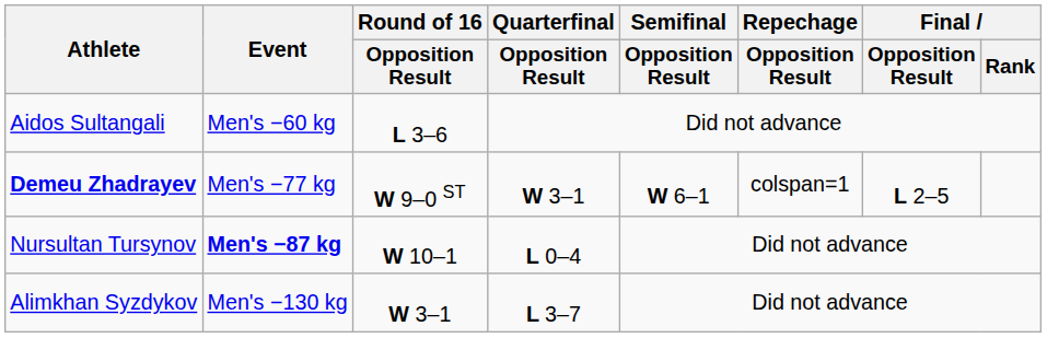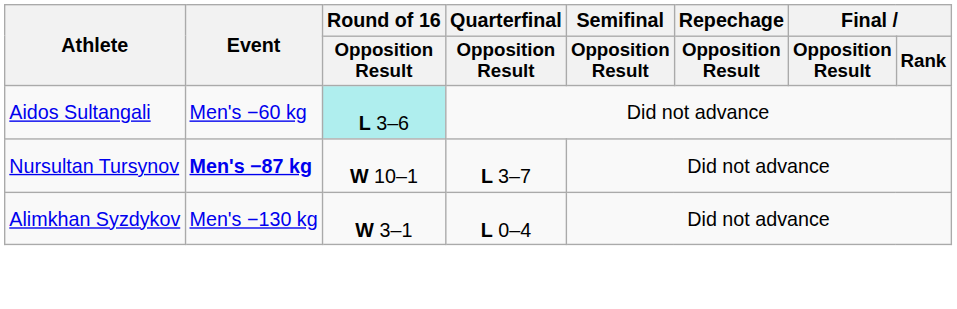Aidos Sultangali | Round of 16 / Opposition Result: no background -> paleturquoise background
- row: Demeu Zhadrayev | Men's −77 kg | W 9–0 ST | W 3–1 | W 6–1 | colspan=1 | L 2–5
Nursultan Tursynov | Quarterfinal / Opposition Result: L 0–4 -> L 3–7
Alimkhan Syzdykov | Quarterfinal / Opposition Result: L 3–7 -> L 0–4
